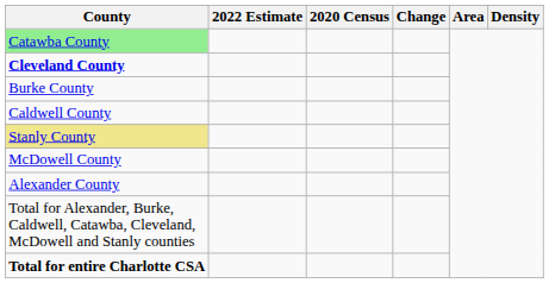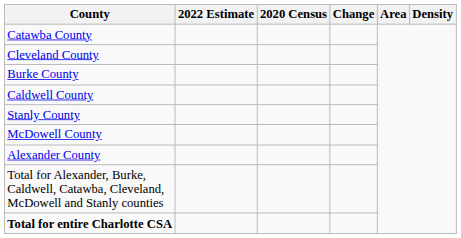Catawba County | County: lightgreen background -> no background
Cleveland County | County: bold -> normal
Stanly County | County: khaki background -> no background
